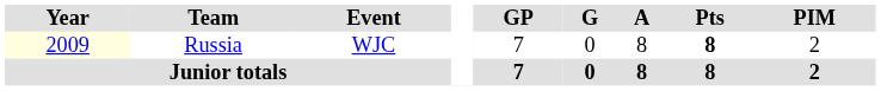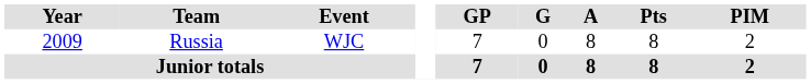Russia | Year: lightyellow background -> no background
Russia | Pts: bold -> normal
